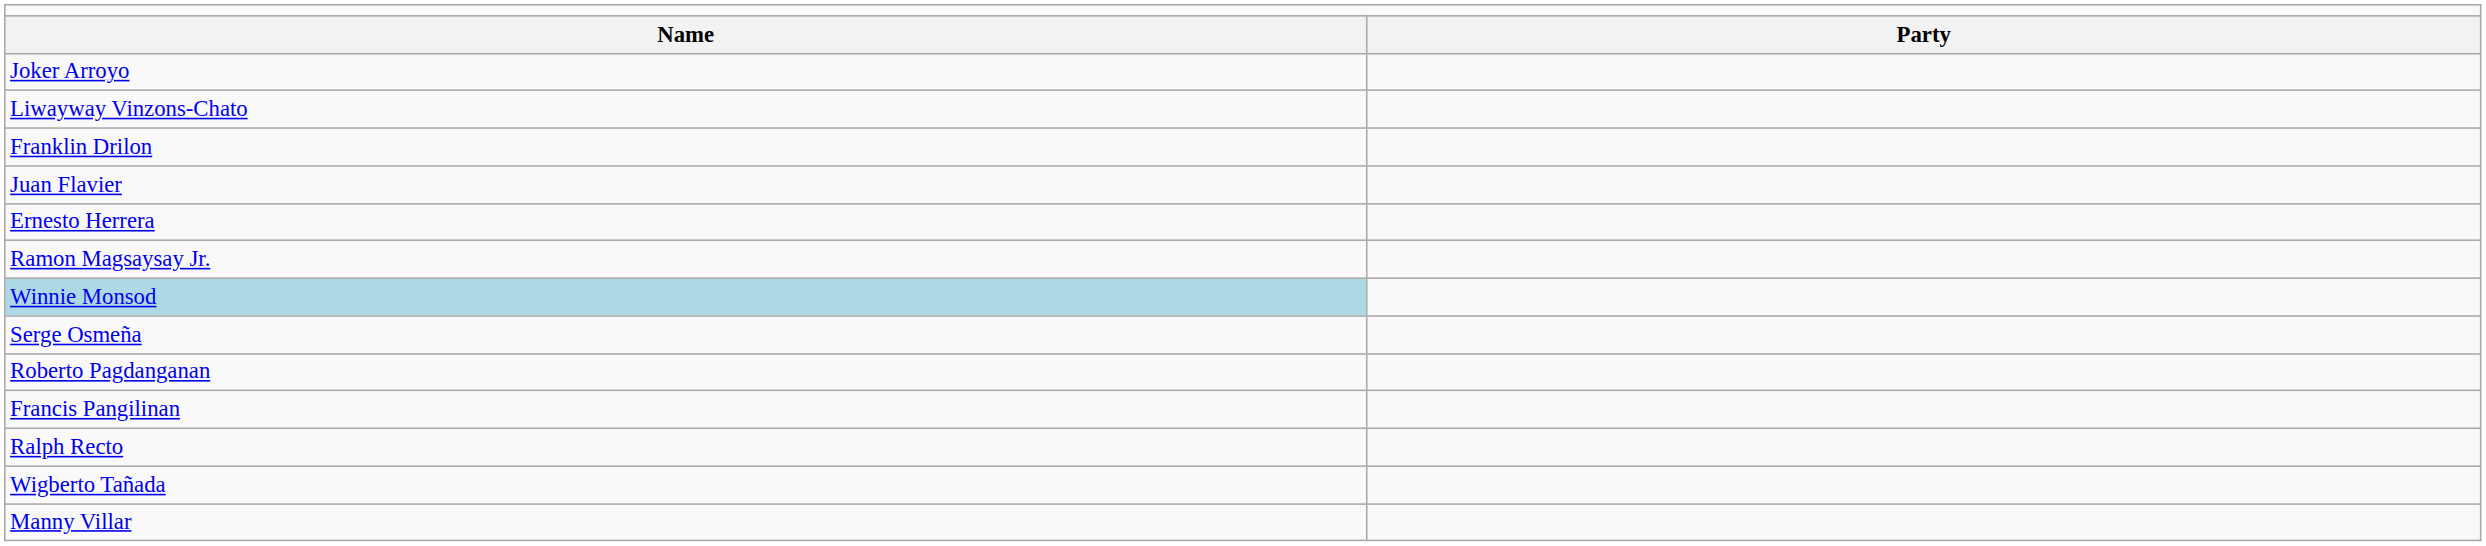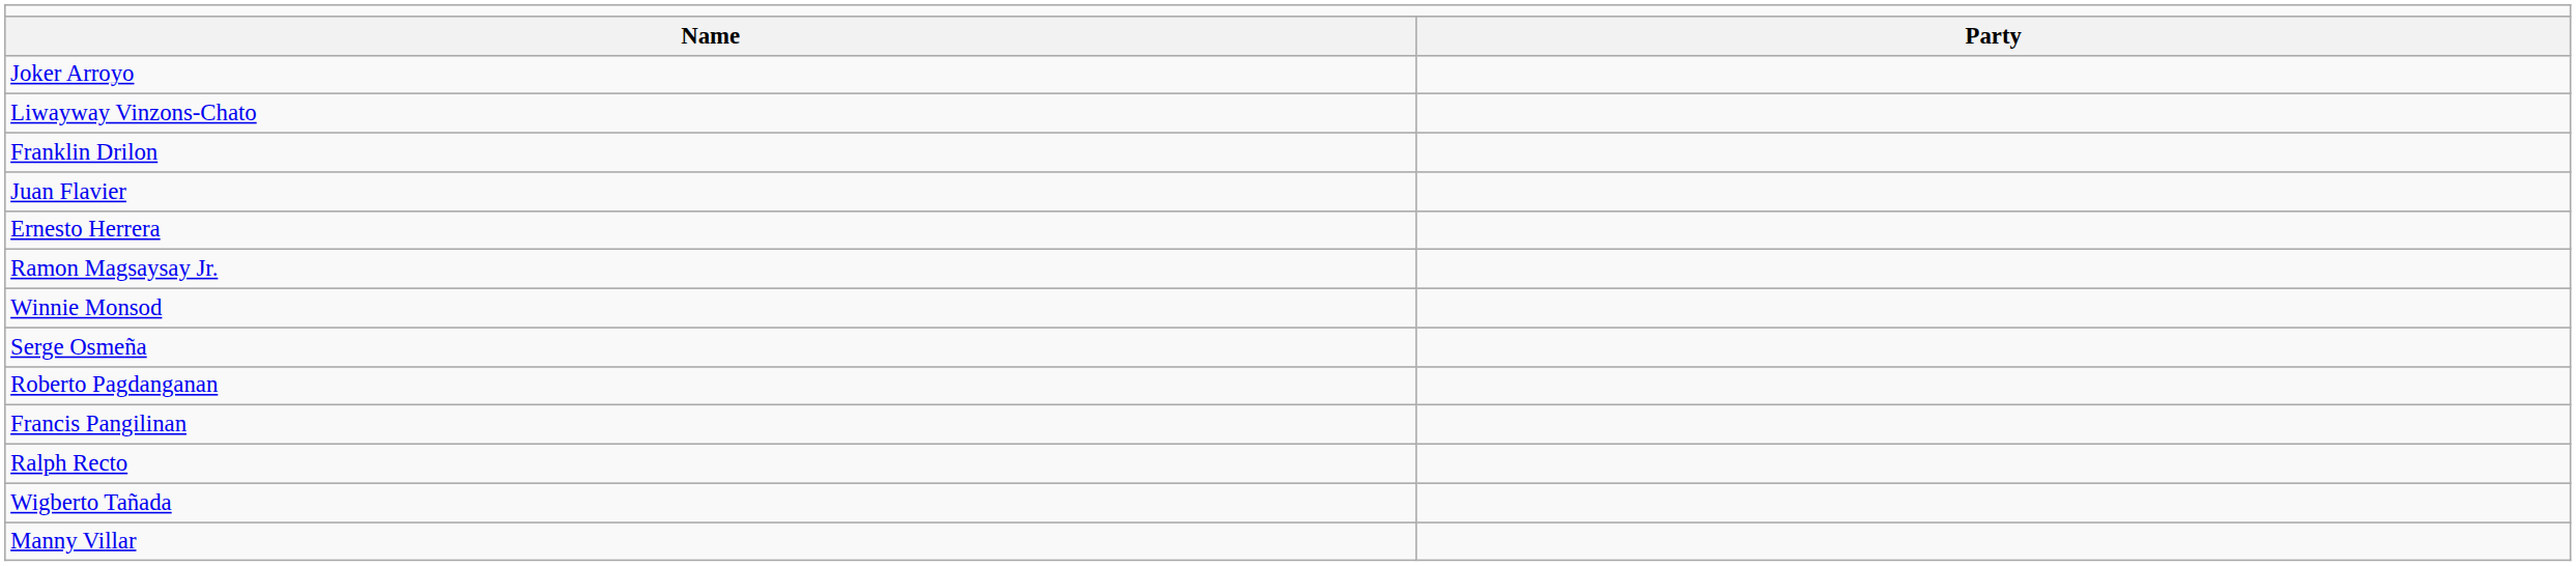Winnie Monsod | column 1: lightblue background -> no background
